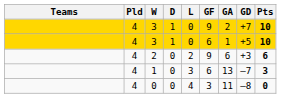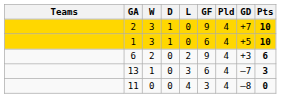columns swapped: Pld <-> GA
